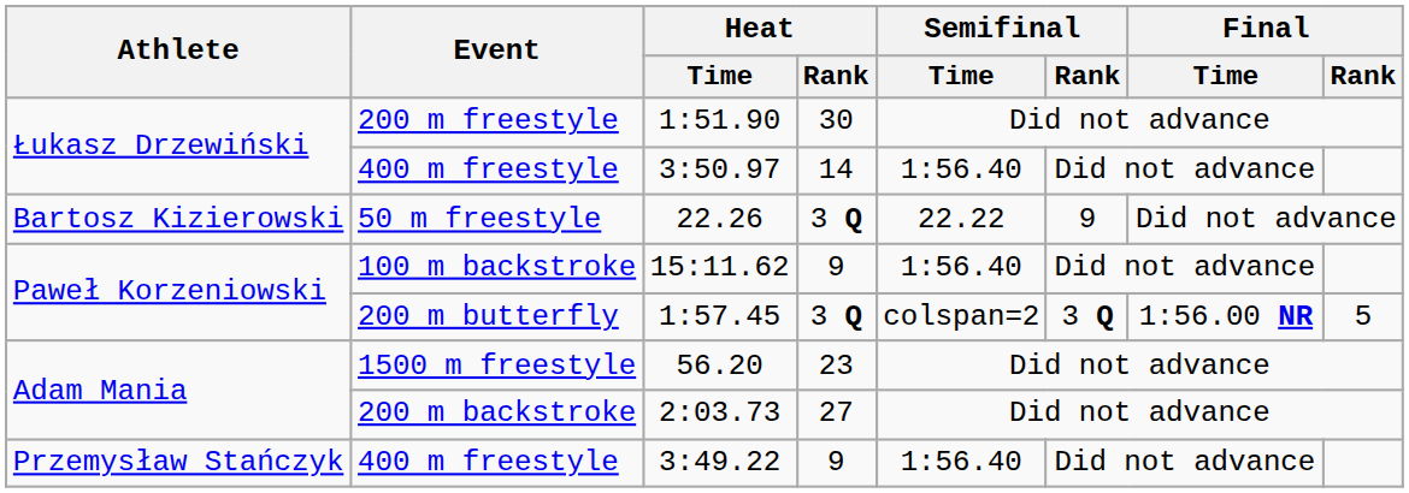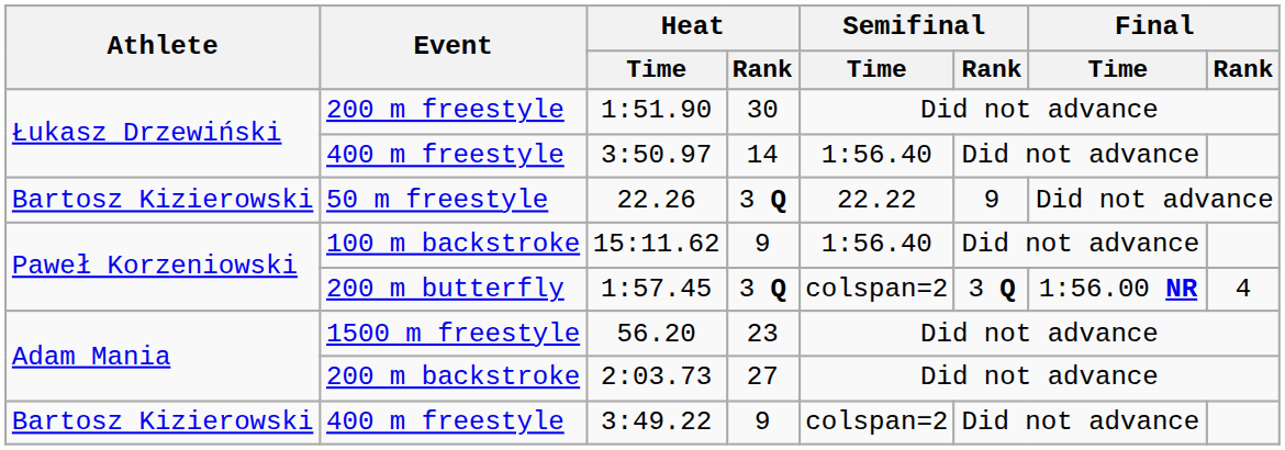1:57.45 | Final / Rank: 5 -> 4
3:49.22 | Athlete: Przemysław Stańczyk -> Bartosz Kizierowski
3:49.22 | Semifinal / Time: 1:56.40 -> colspan=2
